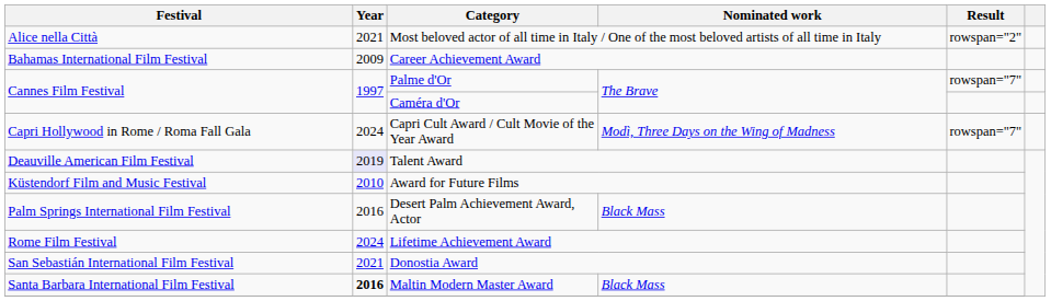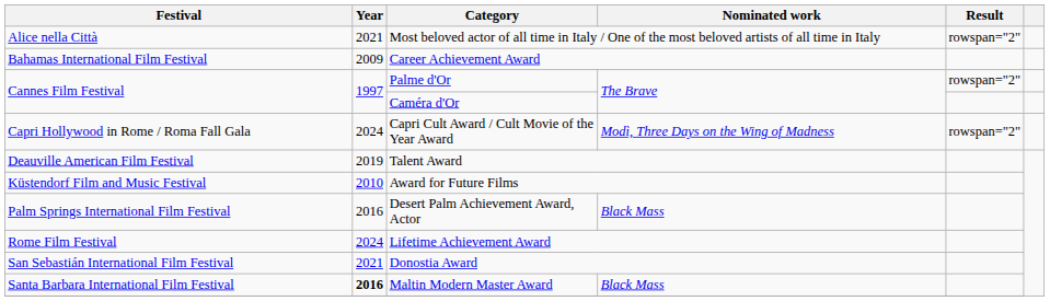Palme d'Or | Result: rowspan="7" -> rowspan="2"
Capri Cult Award / Cult Movie of the Year Award | Result: rowspan="7" -> rowspan="2"
Talent Award | Year: lavender background -> no background
